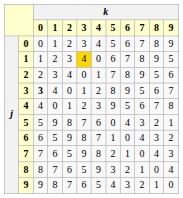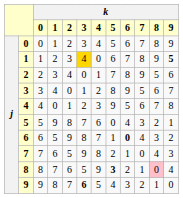row 4 | k / 9: normal -> bold
row 6 | k / 0: bold -> normal
row 9 | k / 6: normal -> bold
row 11 | k / 5: normal -> bold
row 11 | k / 8: no background -> pink background
row 12 | k / 3: normal -> bold
